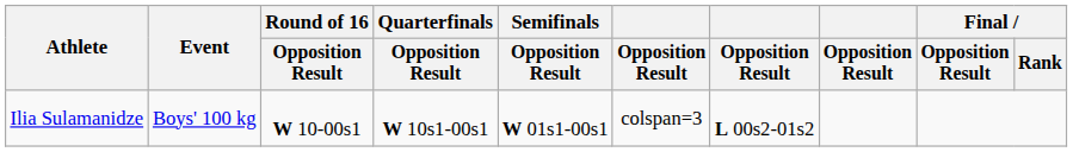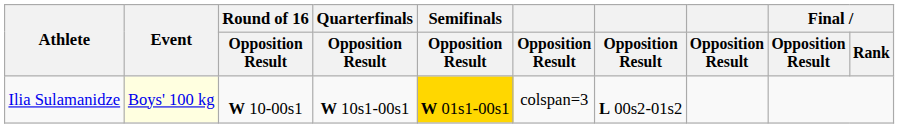Ilia Sulamanidze | Event: no background -> lightyellow background
Ilia Sulamanidze | Semifinals / Opposition Result: no background -> gold background
